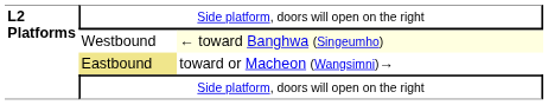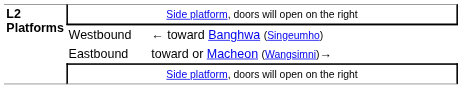Westbound | column 3: lightyellow background -> no background
Eastbound | column 2: khaki background -> no background
